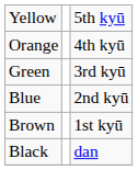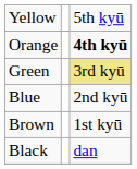Orange | column 3: normal -> bold
Green | column 3: no background -> khaki background
